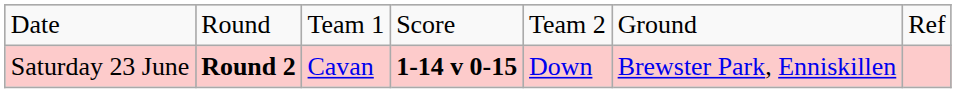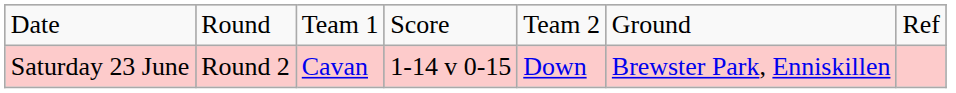Saturday 23 June | column 2: bold -> normal
Saturday 23 June | column 4: bold -> normal
